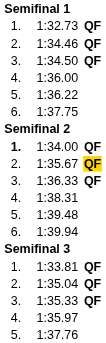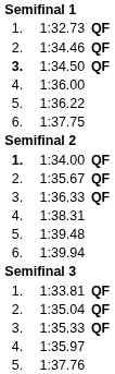1:34.50 | column 1: normal -> bold
1:35.67 | column 3: gold background -> no background
